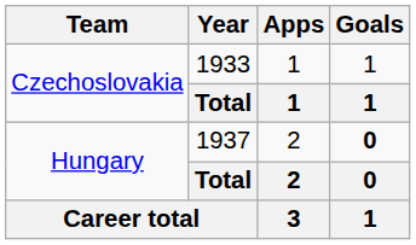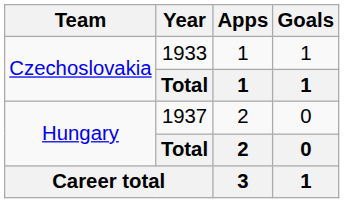Hungary / 1937 | Goals: bold -> normal
